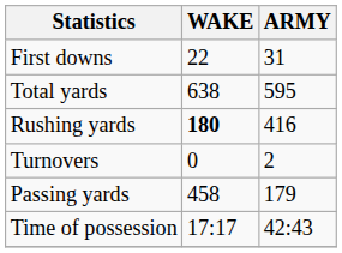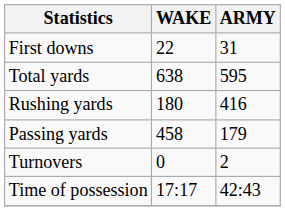Rushing yards | WAKE: bold -> normal
rows swapped: Passing yards <-> Turnovers
